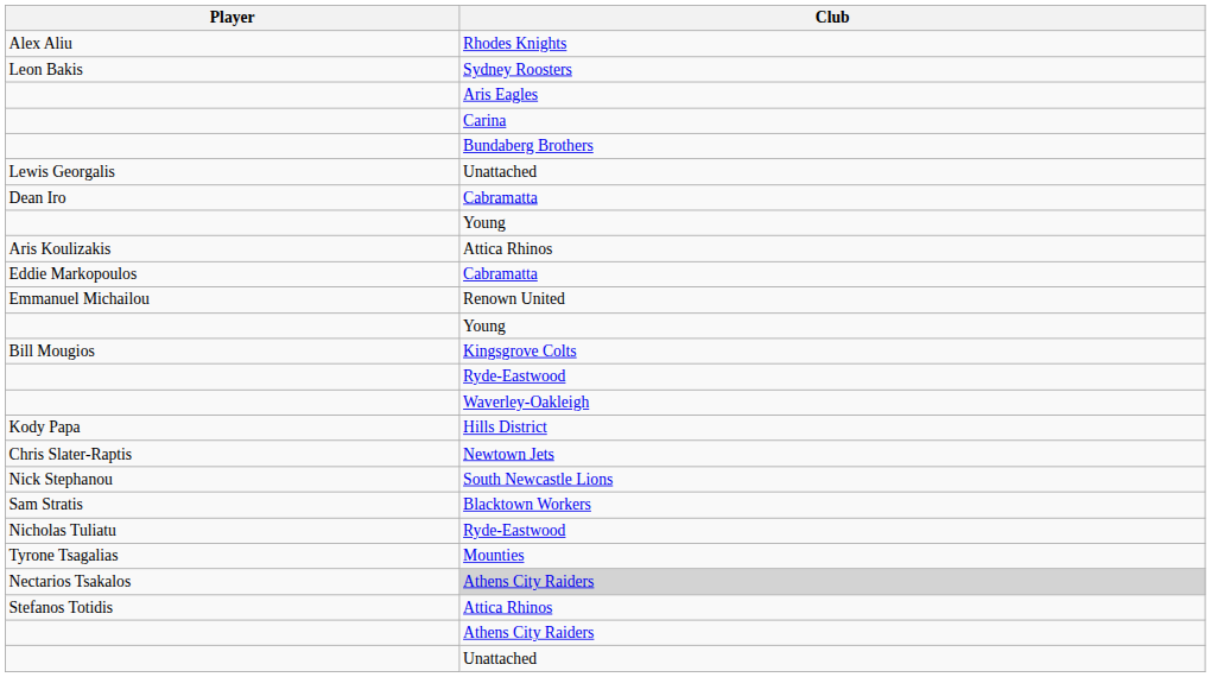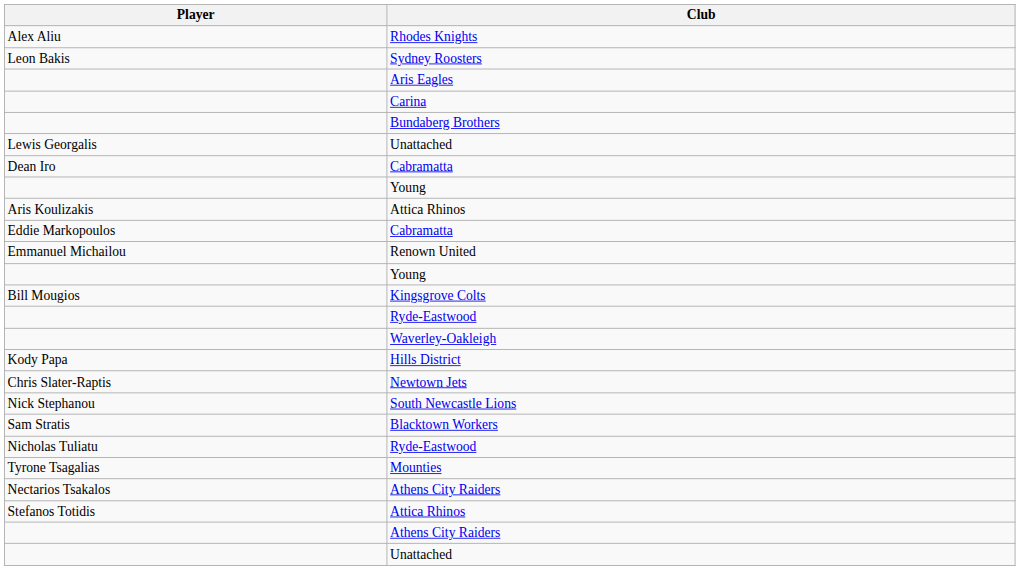row 23 | Club: lightgrey background -> no background
